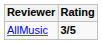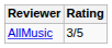AllMusic | Rating: bold -> normal
